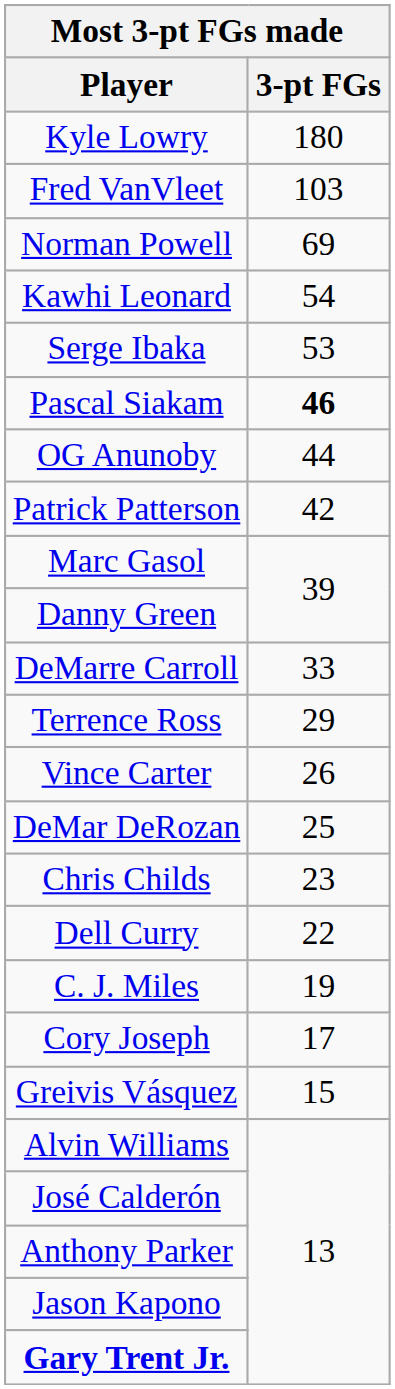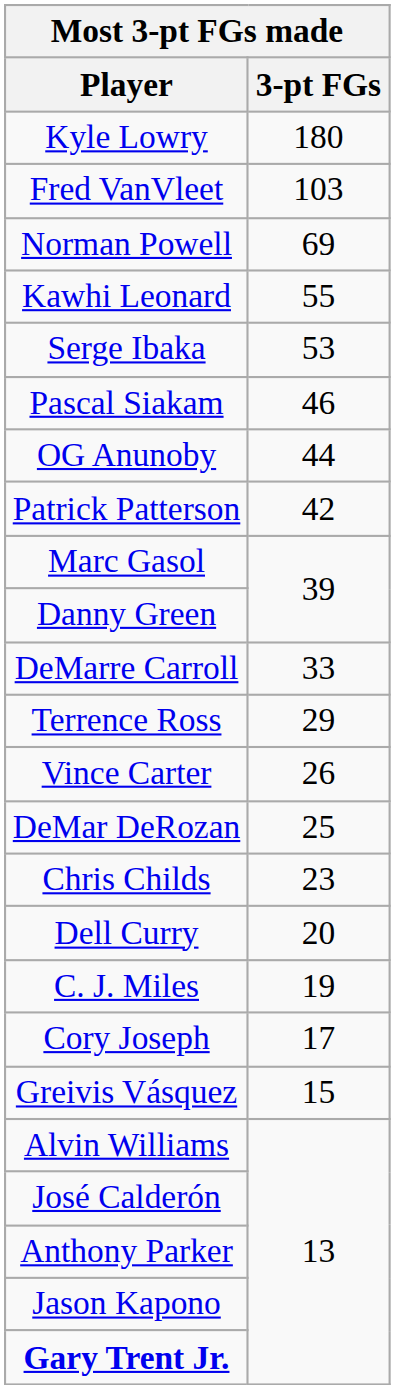Kawhi Leonard | 3-pt FGs: 54 -> 55
Pascal Siakam | 3-pt FGs: bold -> normal
Dell Curry | 3-pt FGs: 22 -> 20
